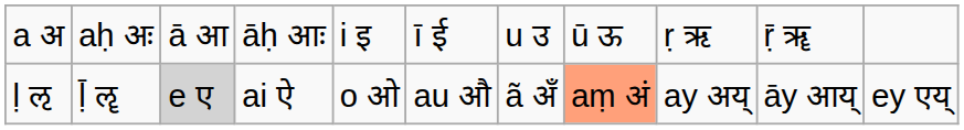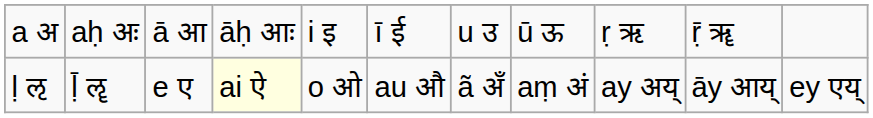ḷ ऌ | column 3: lightgrey background -> no background
ḷ ऌ | column 4: no background -> lightyellow background
ḷ ऌ | column 8: lightsalmon background -> no background
